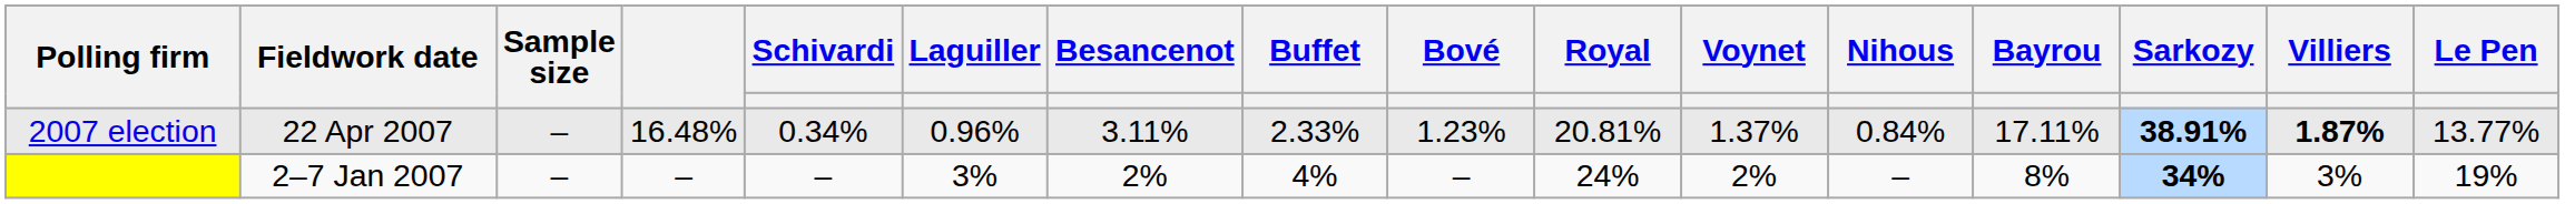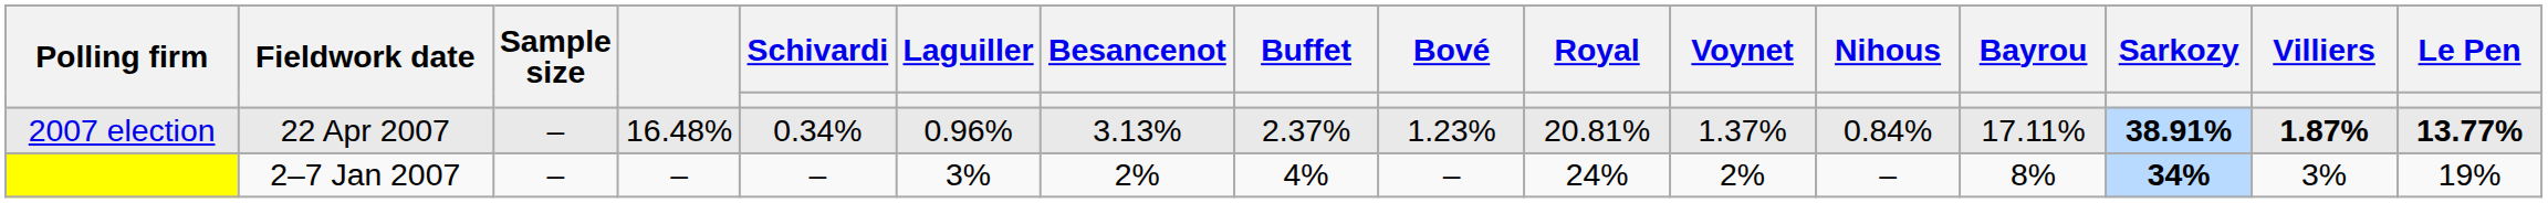2007 election | Besancenot: 3.11% -> 3.13%
2007 election | Buffet: 2.33% -> 2.37%
2007 election | Le Pen: normal -> bold
